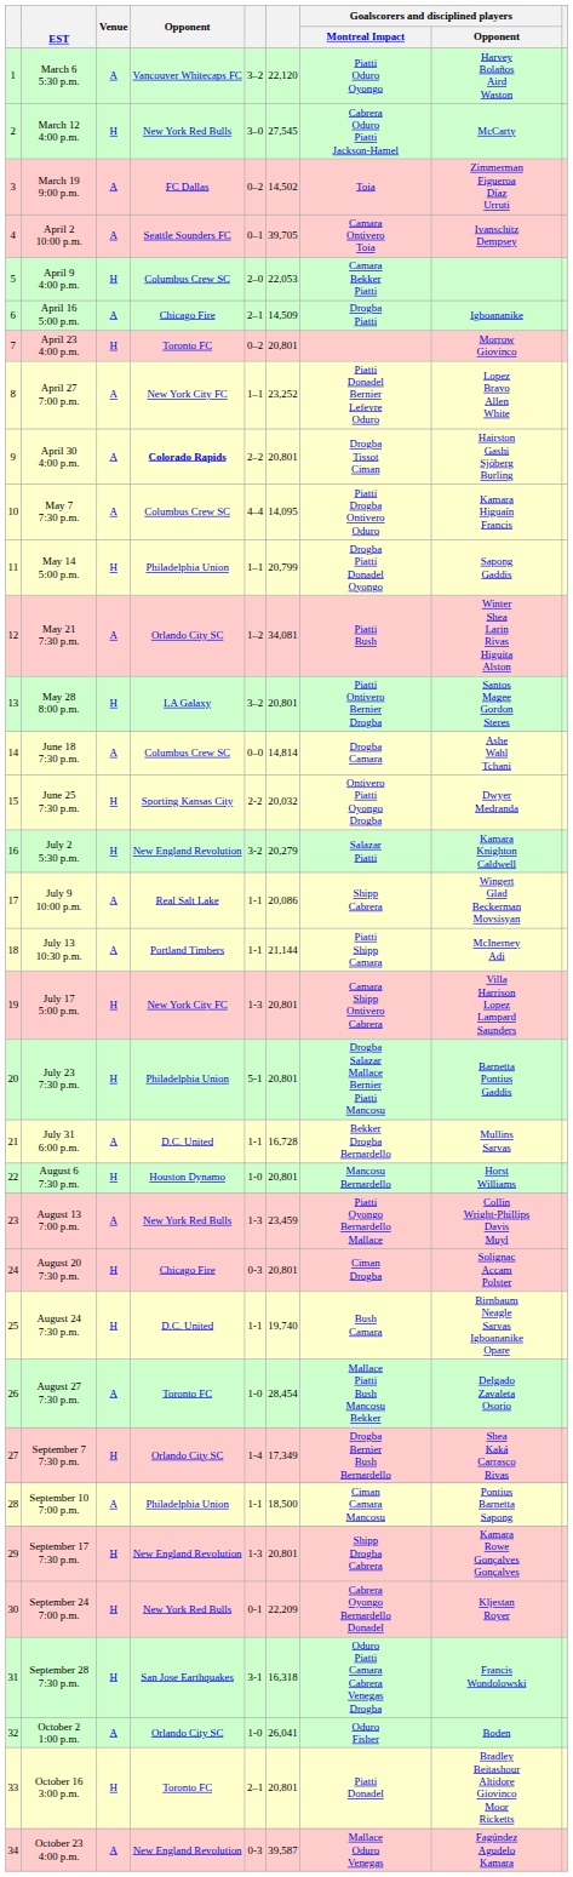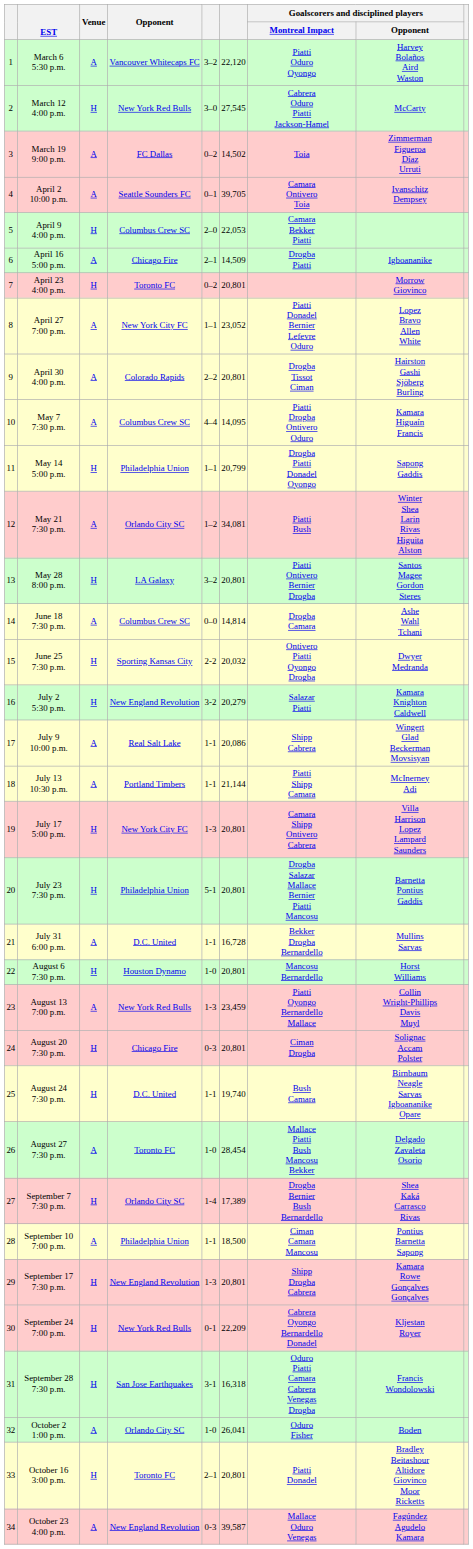April 27 7:00 p.m. | column 6: 23,252 -> 23,052
April 30 4:00 p.m. | Opponent: bold -> normal
September 7 7:30 p.m. | column 6: 17,349 -> 17,389
